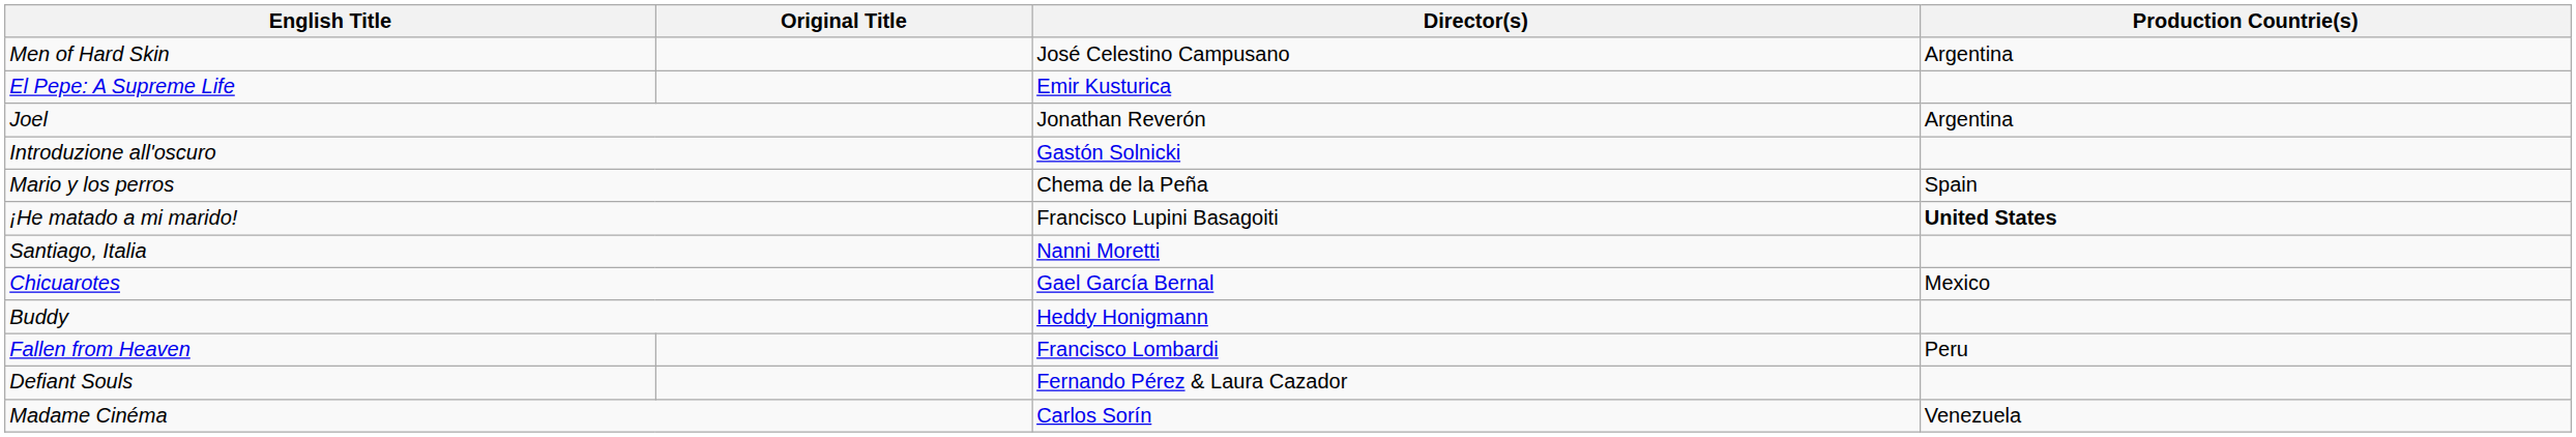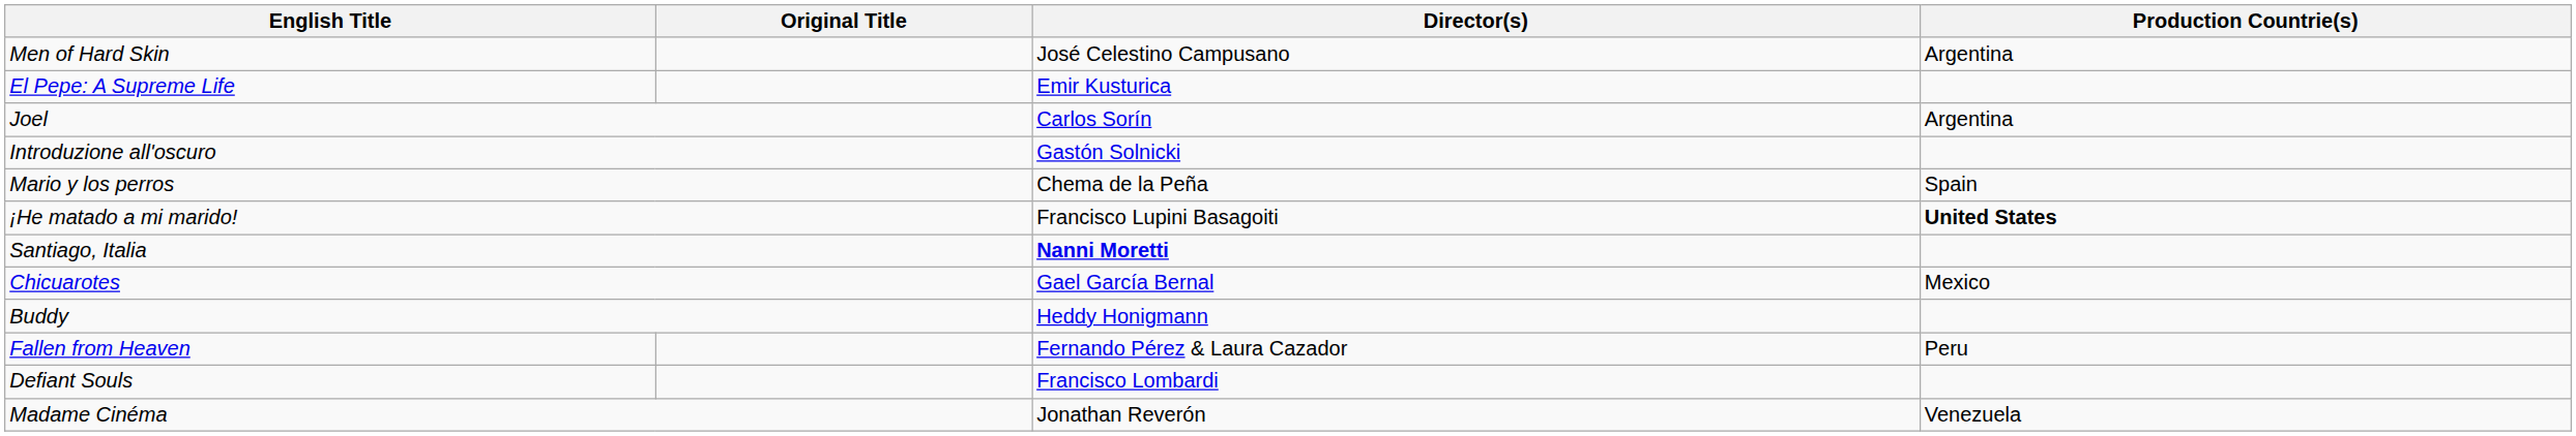Joel | Director(s): Jonathan Reverón -> Carlos Sorín
Santiago, Italia | Director(s): normal -> bold
Fallen from Heaven | Director(s): Francisco Lombardi -> Fernando Pérez & Laura Cazador
Defiant Souls | Director(s): Fernando Pérez & Laura Cazador -> Francisco Lombardi
Madame Cinéma | Director(s): Carlos Sorín -> Jonathan Reverón
